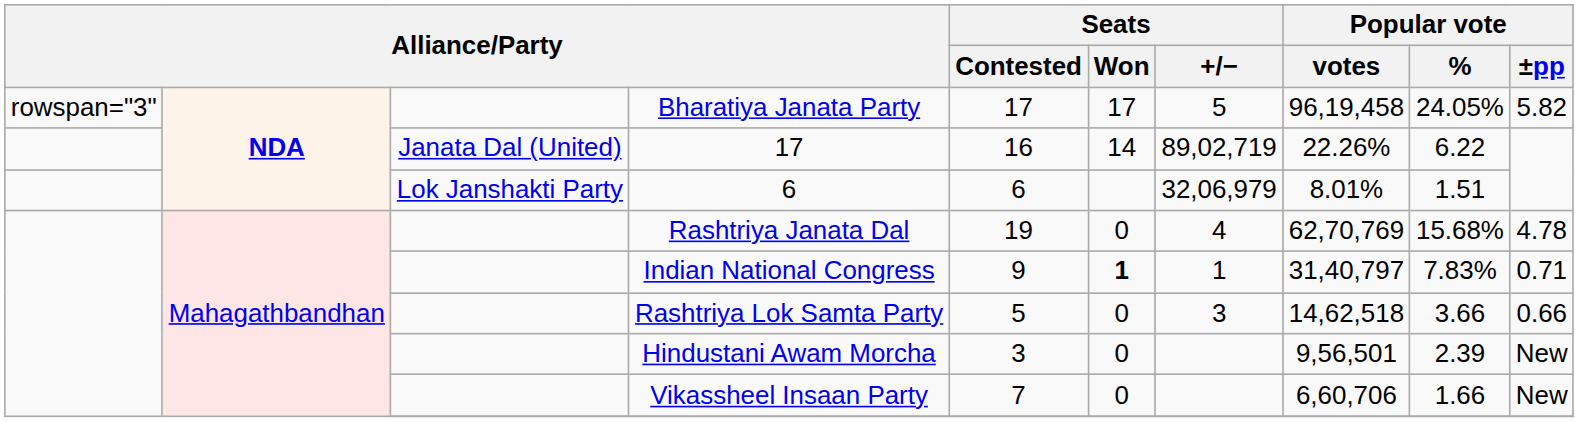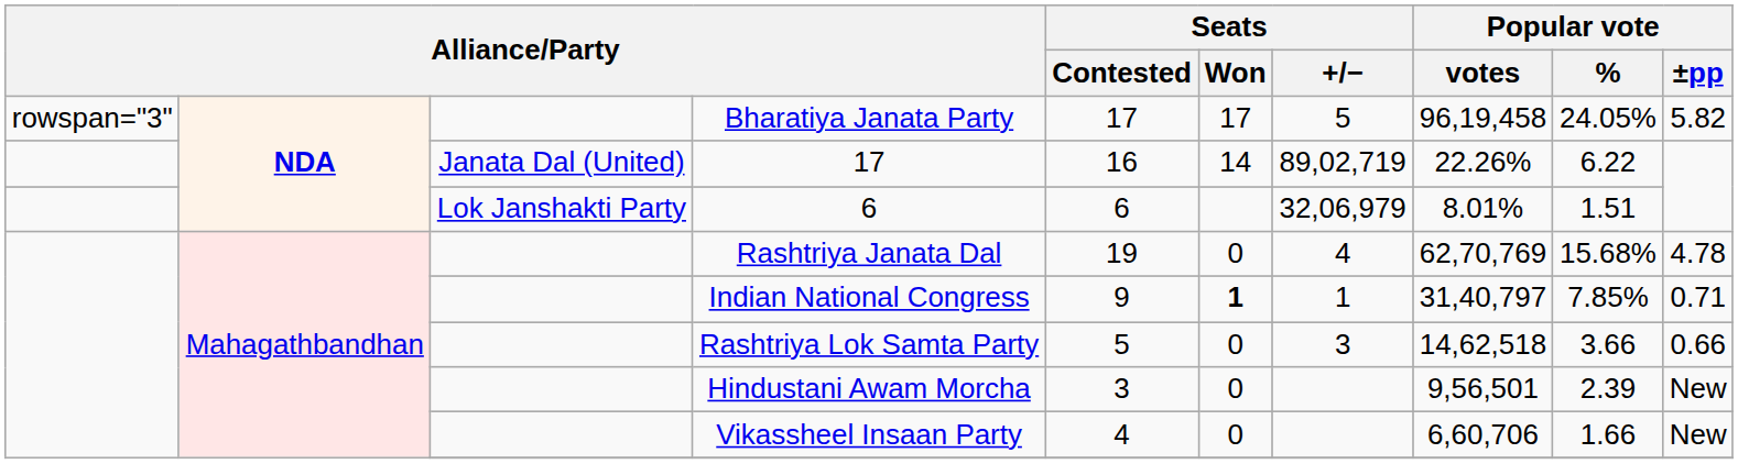Indian National Congress | Popular vote / %: 7.83% -> 7.85%
Vikassheel Insaan Party | Seats / Contested: 7 -> 4
